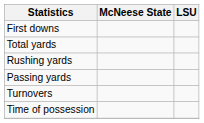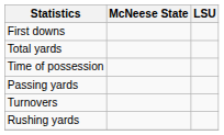rows swapped: Rushing yards <-> Time of possession
